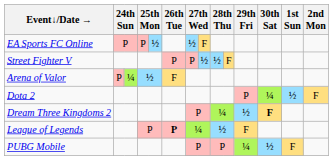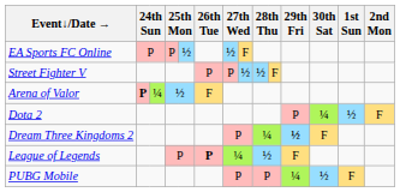Arena of Valor | column 2: normal -> bold
Dream Three Kingdoms 2 | 29th Fri: normal -> bold
Dream Three Kingdoms 2 | 30th Sat: bold -> normal
